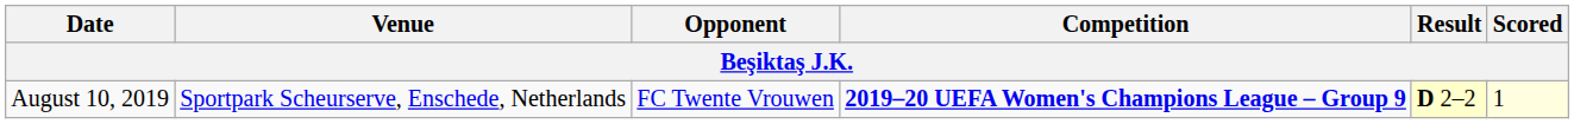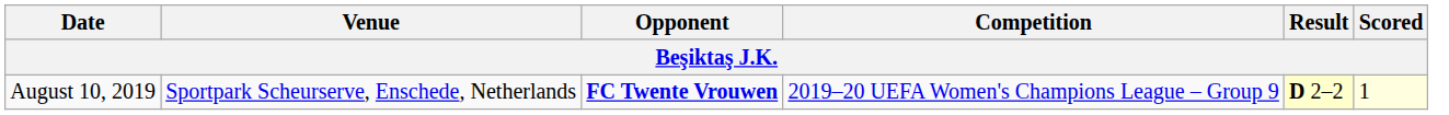August 10, 2019 | Opponent: normal -> bold
August 10, 2019 | Competition: bold -> normal
